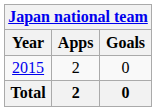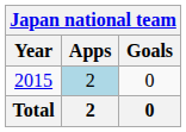2015 | Apps: no background -> lightblue background
